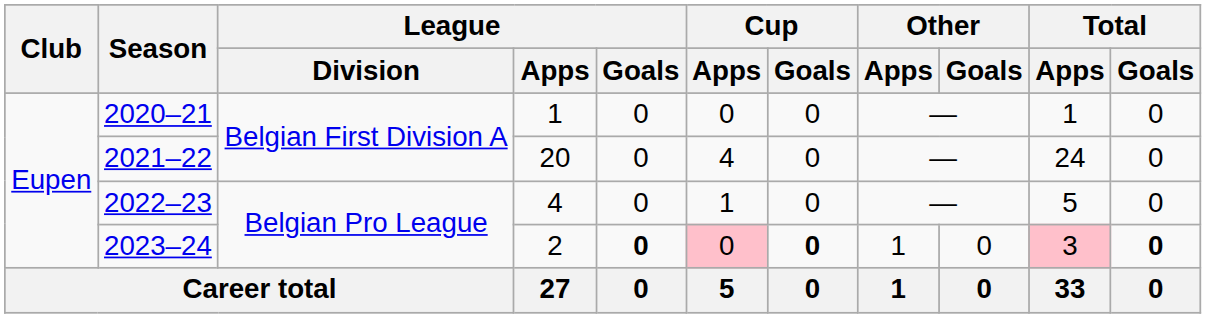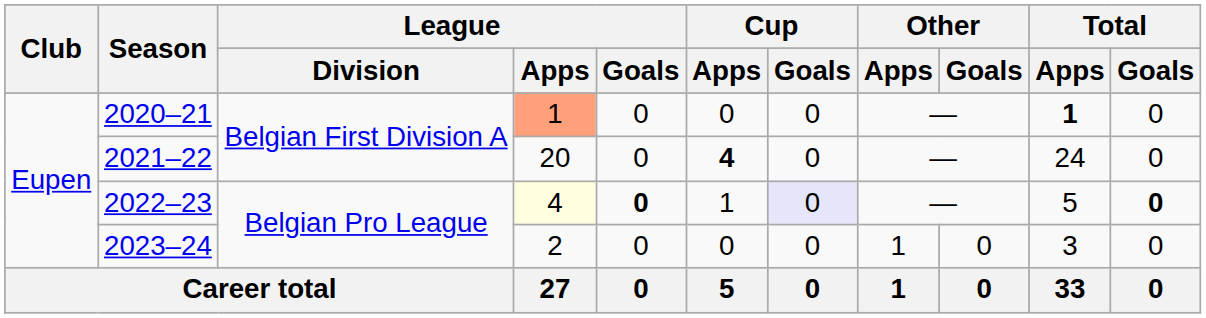2020–21 | League / Apps: no background -> lightsalmon background
2020–21 | Total / Apps: normal -> bold
2021–22 | Cup / Apps: normal -> bold
2022–23 | League / Apps: no background -> lightyellow background
2022–23 | League / Goals: normal -> bold
2022–23 | Cup / Goals: no background -> lavender background
2022–23 | Total / Goals: normal -> bold
2023–24 | League / Goals: bold -> normal
2023–24 | Cup / Apps: pink background -> no background
2023–24 | Cup / Goals: bold -> normal
2023–24 | Total / Apps: pink background -> no background
2023–24 | Total / Goals: bold -> normal
